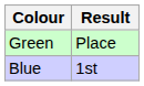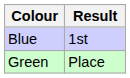rows swapped: Blue <-> Green
